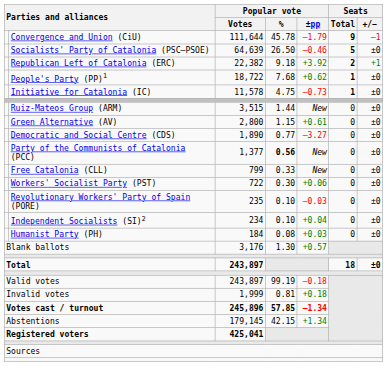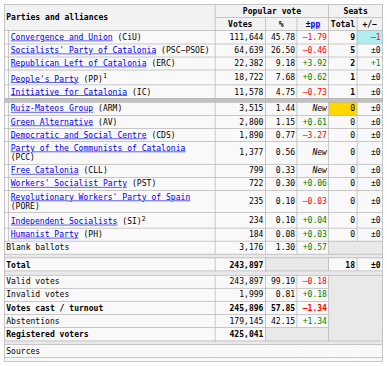Convergence and Union (CiU) | Seats / +/−: no background -> paleturquoise background
Ruiz-Mateos Group (ARM) | Seats / Total: no background -> gold background
Party of the Communists of Catalonia (PCC) | Popular vote / %: bold -> normal
